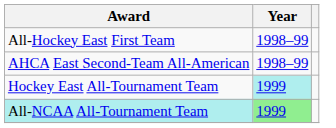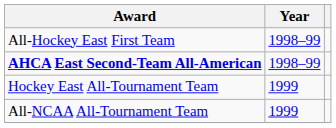row 3 | Award: normal -> bold
row 4 | Year: paleturquoise background -> no background
row 5 | Award: paleturquoise background -> no background
row 5 | Year: lightgreen background -> no background
